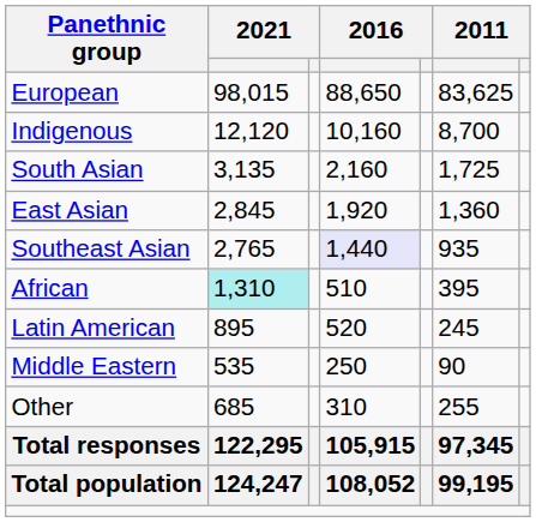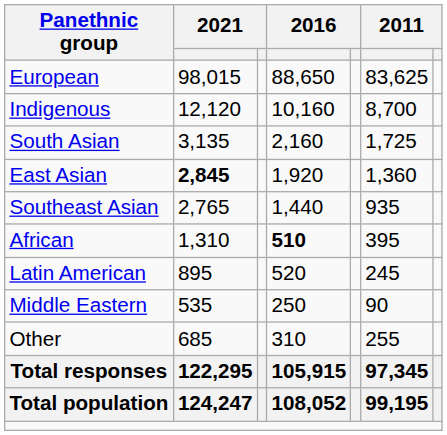East Asian | column 2: normal -> bold
Southeast Asian | column 4: lavender background -> no background
African | column 2: paleturquoise background -> no background
African | column 4: normal -> bold
